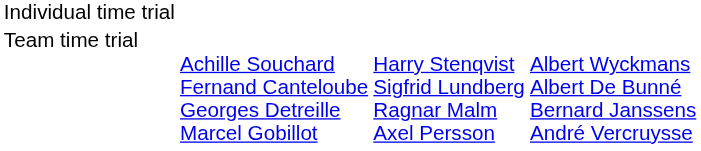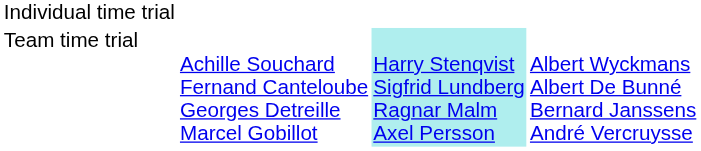Team time trial | column 3: no background -> paleturquoise background
